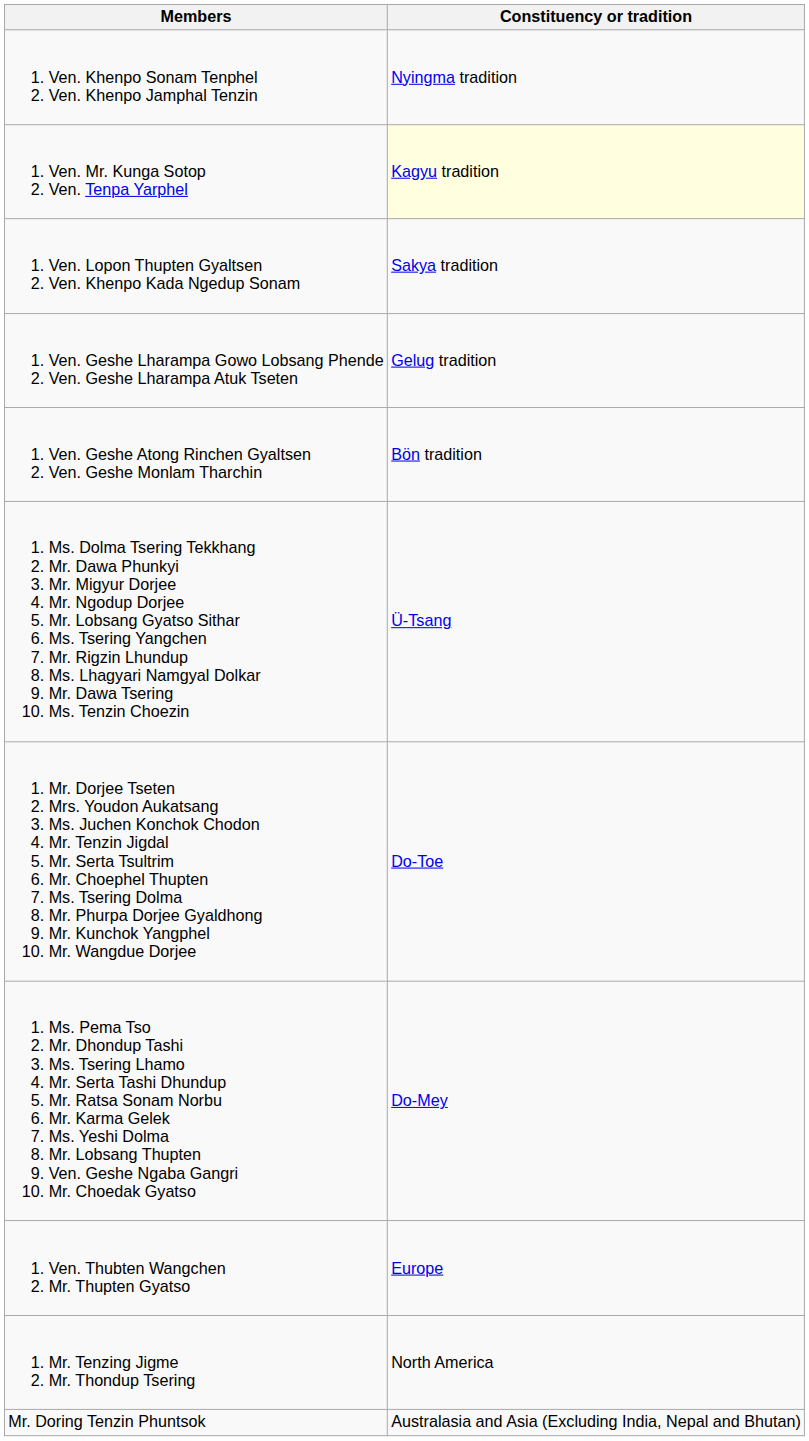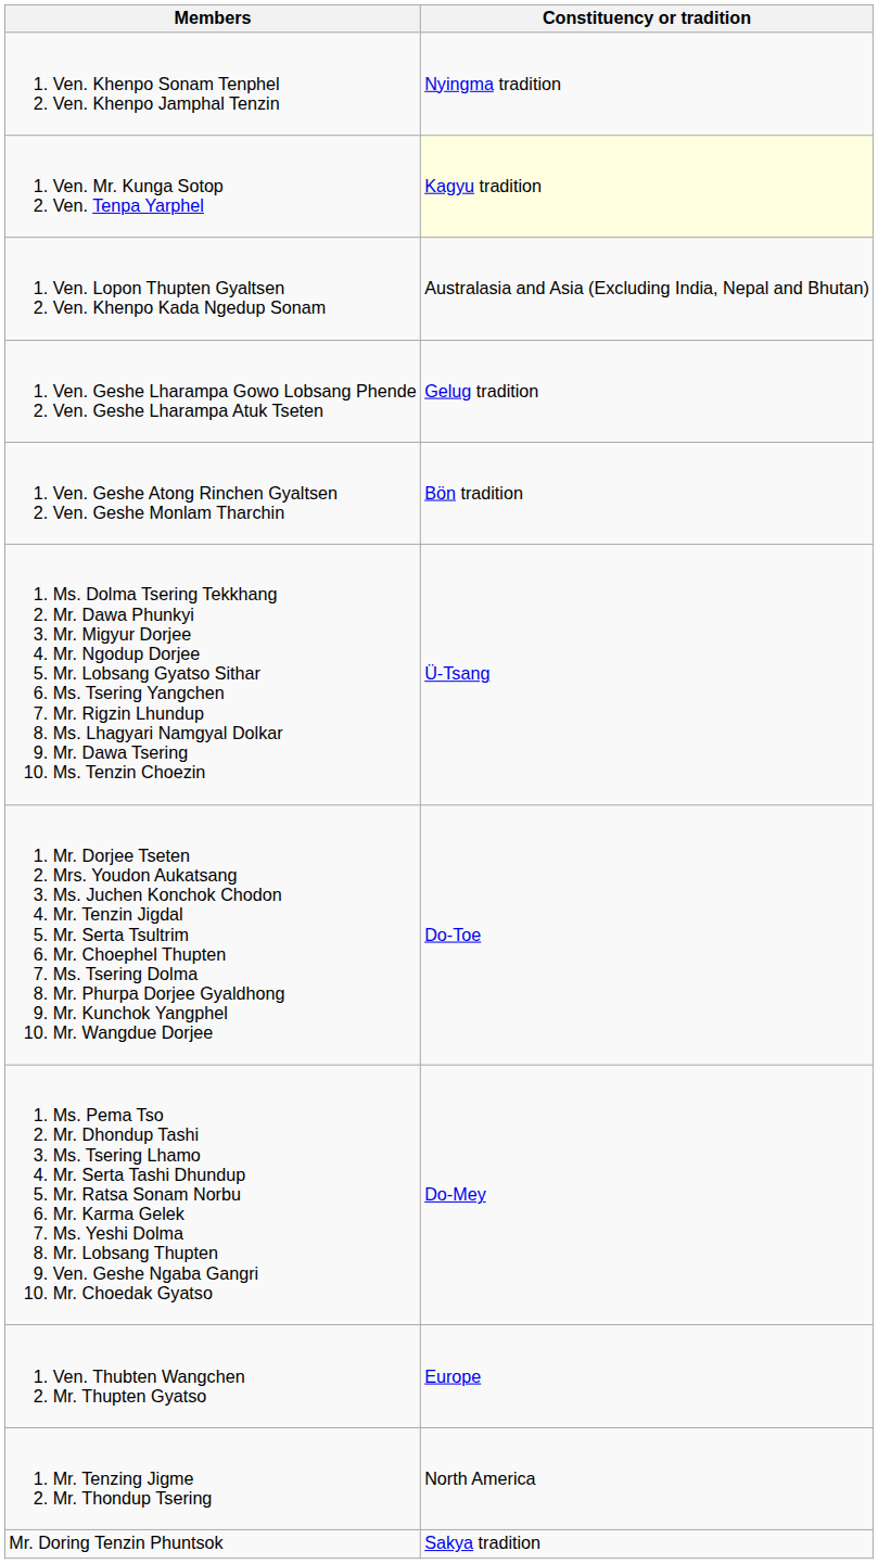Ven. Lopon Thupten Gyaltsen Ven. Khenpo Kada Ngedup Sonam | Constituency or tradition: Sakya tradition -> Australasia and Asia (Excluding India, Nepal and Bhutan)
Mr. Doring Tenzin Phuntsok | Constituency or tradition: Australasia and Asia (Excluding India, Nepal and Bhutan) -> Sakya tradition
